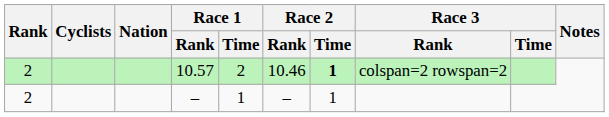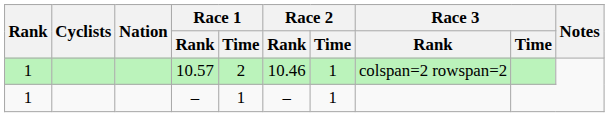row 3 | Rank: 2 -> 1
row 3 | Race 2 / Time: bold -> normal
row 4 | Rank: 2 -> 1
